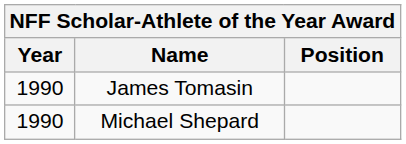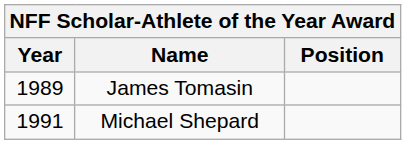James Tomasin | Year: 1990 -> 1989
Michael Shepard | Year: 1990 -> 1991
